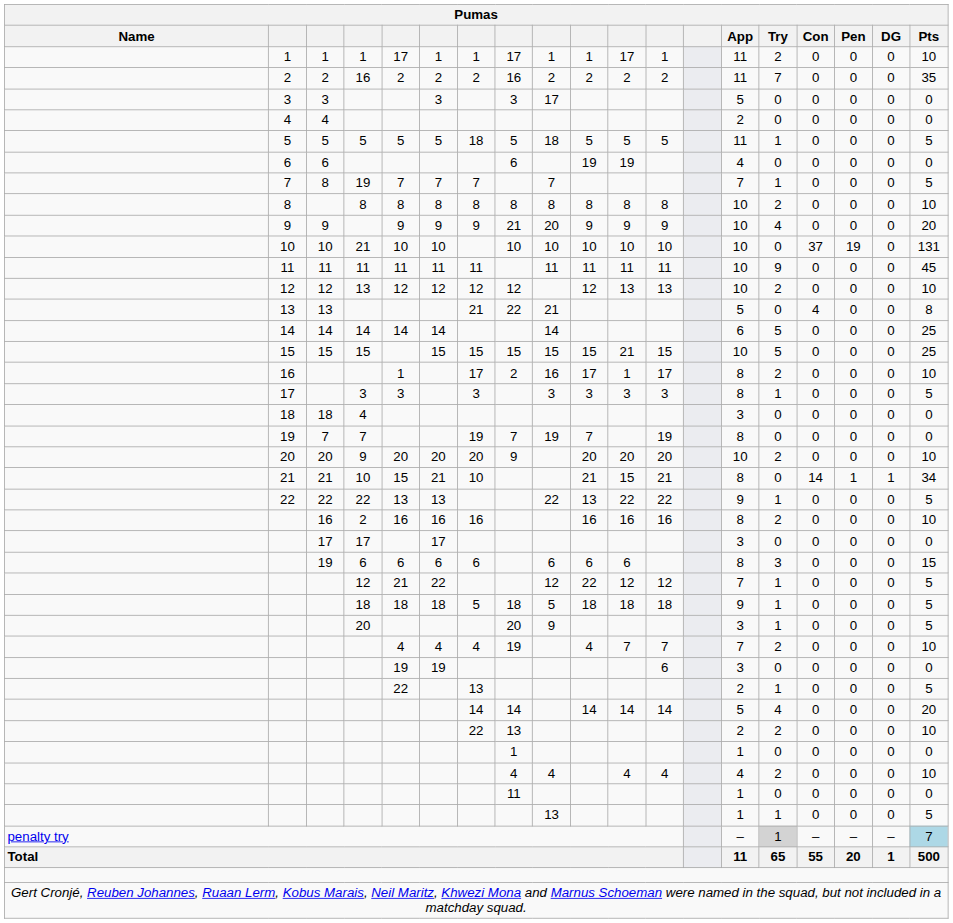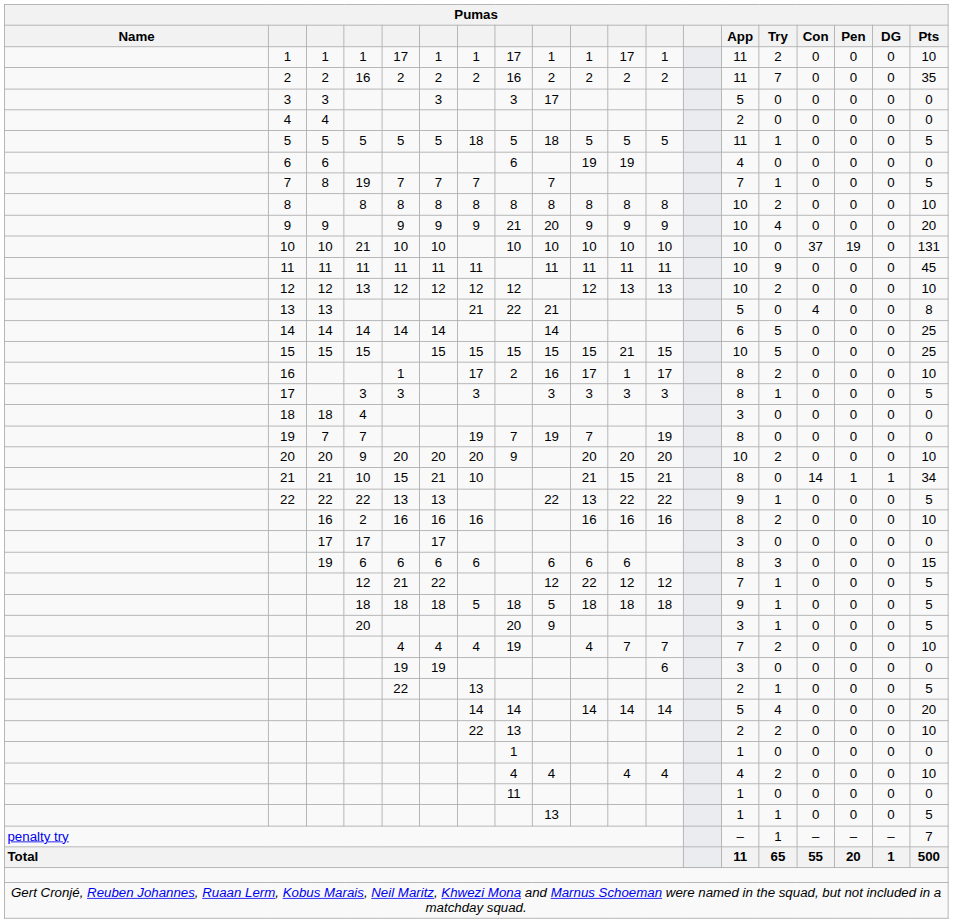penalty try | Try: lightgrey background -> no background
penalty try | Pts: lightblue background -> no background
